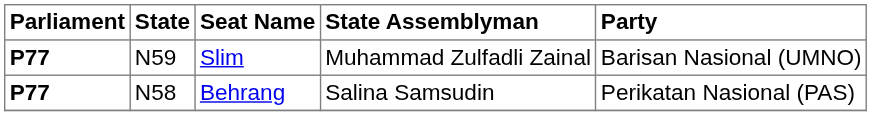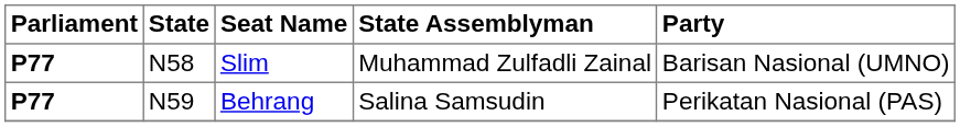Slim | State: N59 -> N58
Behrang | State: N58 -> N59
